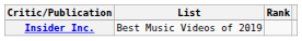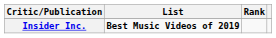Insider Inc. | List: normal -> bold
